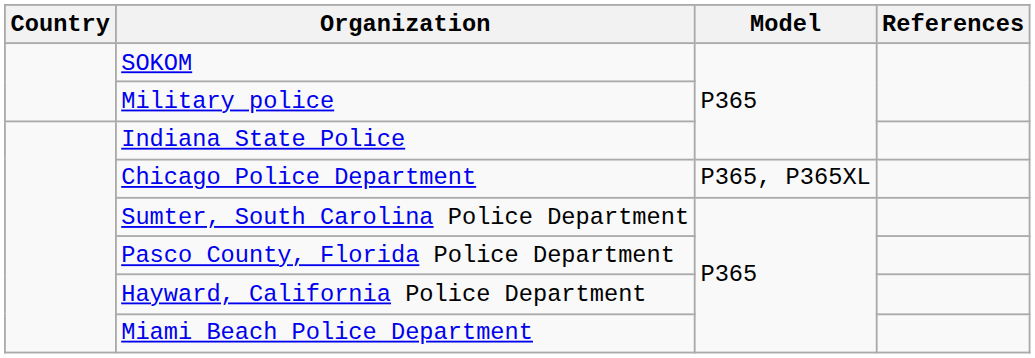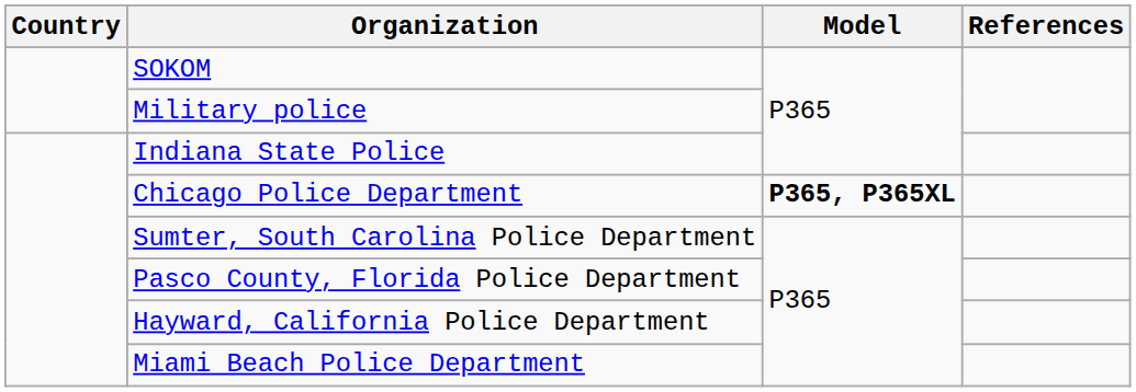Chicago Police Department | Model: normal -> bold
